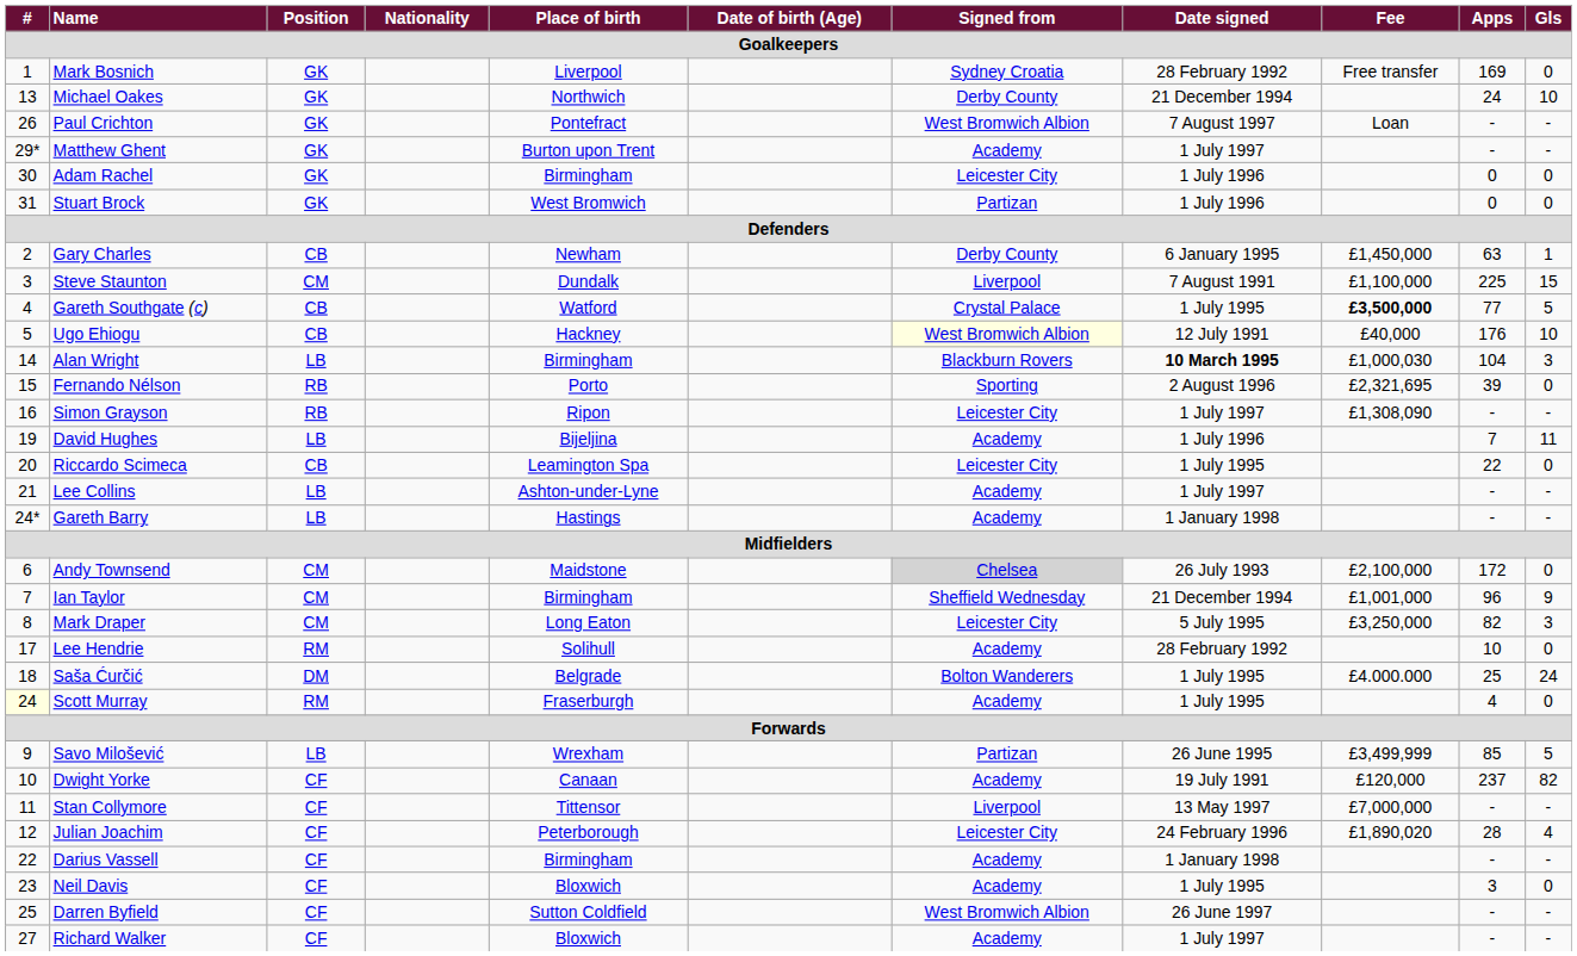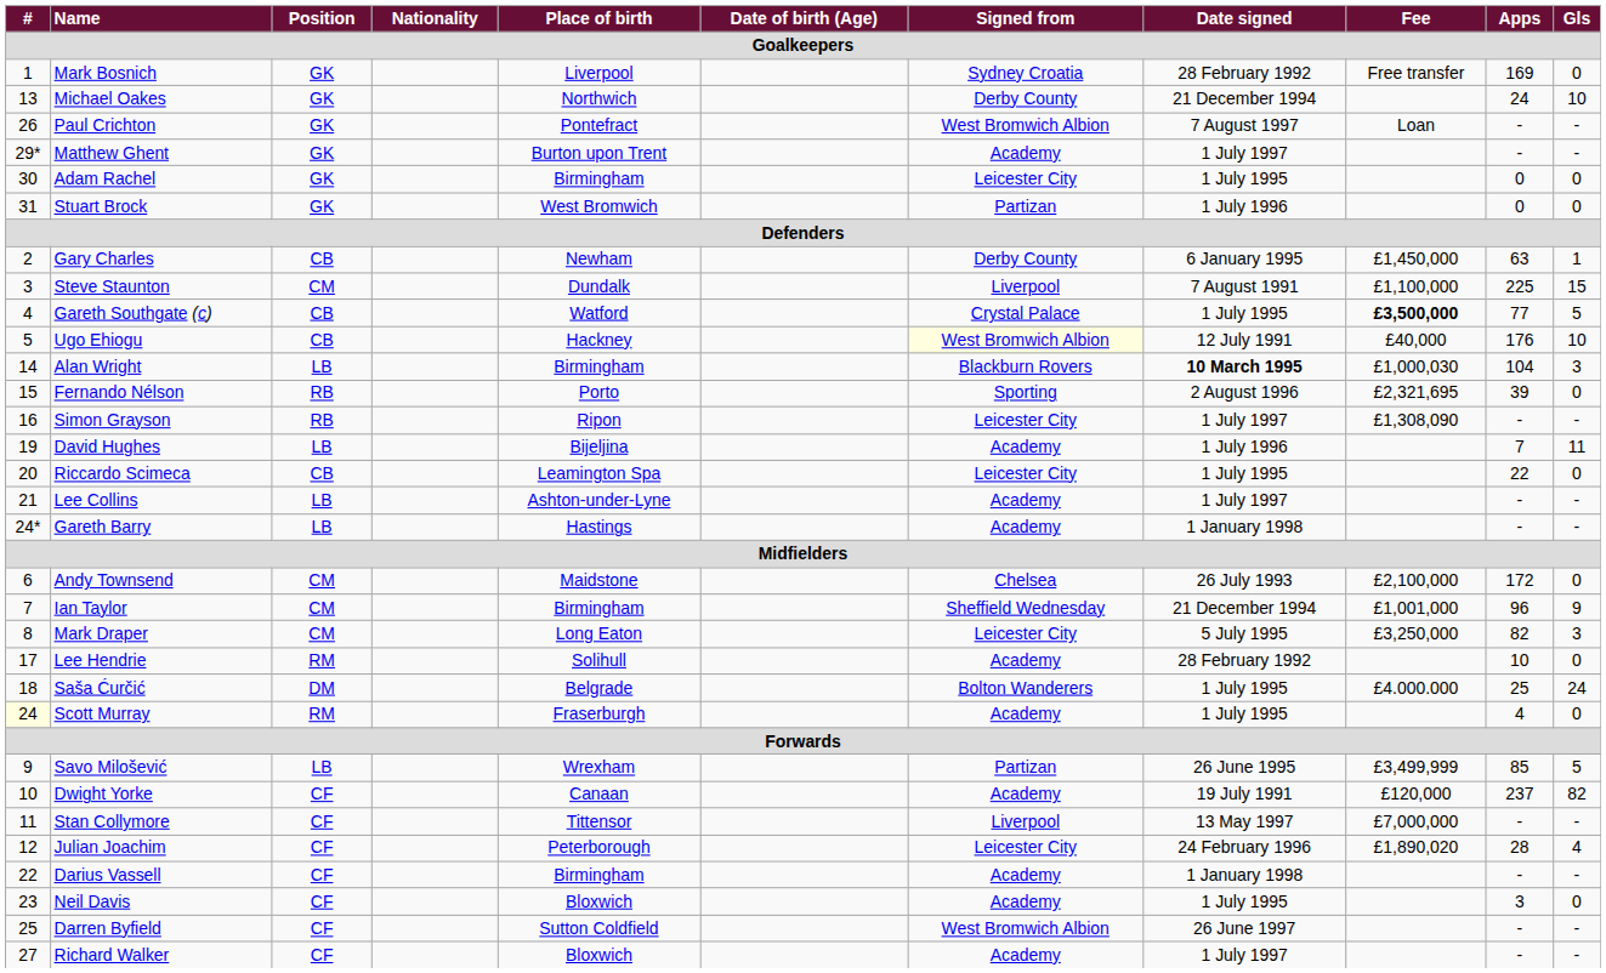Adam Rachel | Date signed: 1 July 1996 -> 1 July 1995
Andy Townsend | Signed from: lightgrey background -> no background
